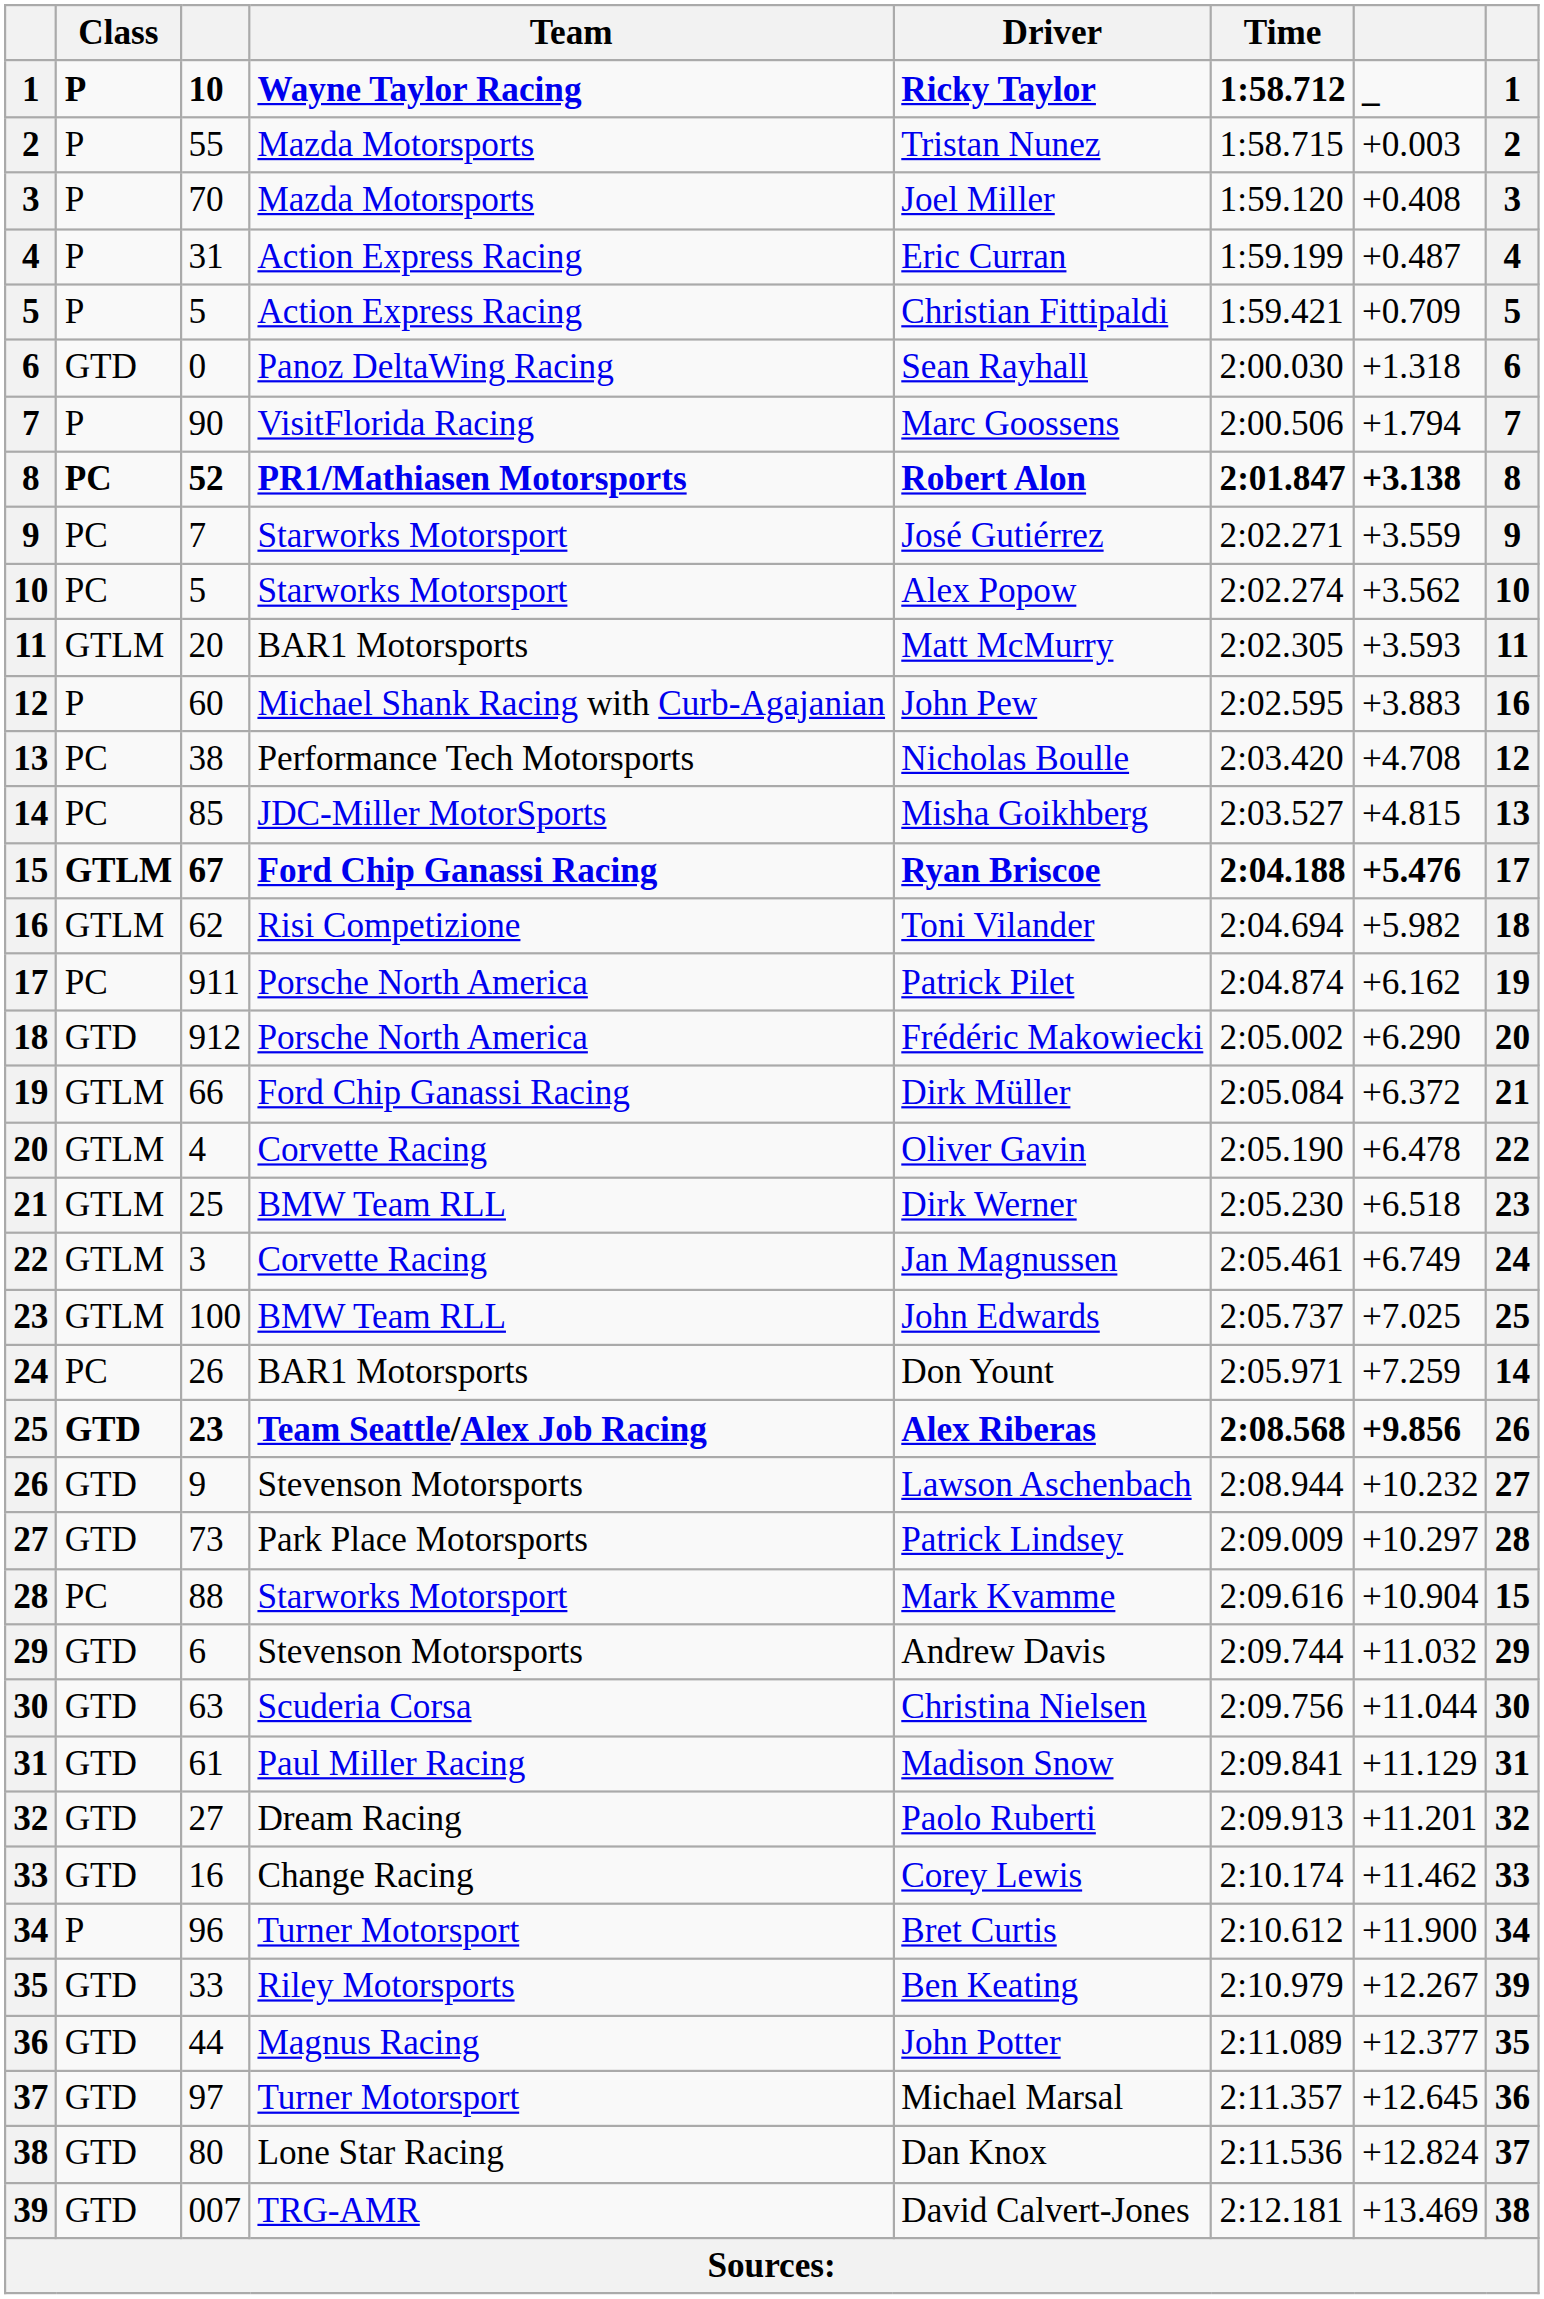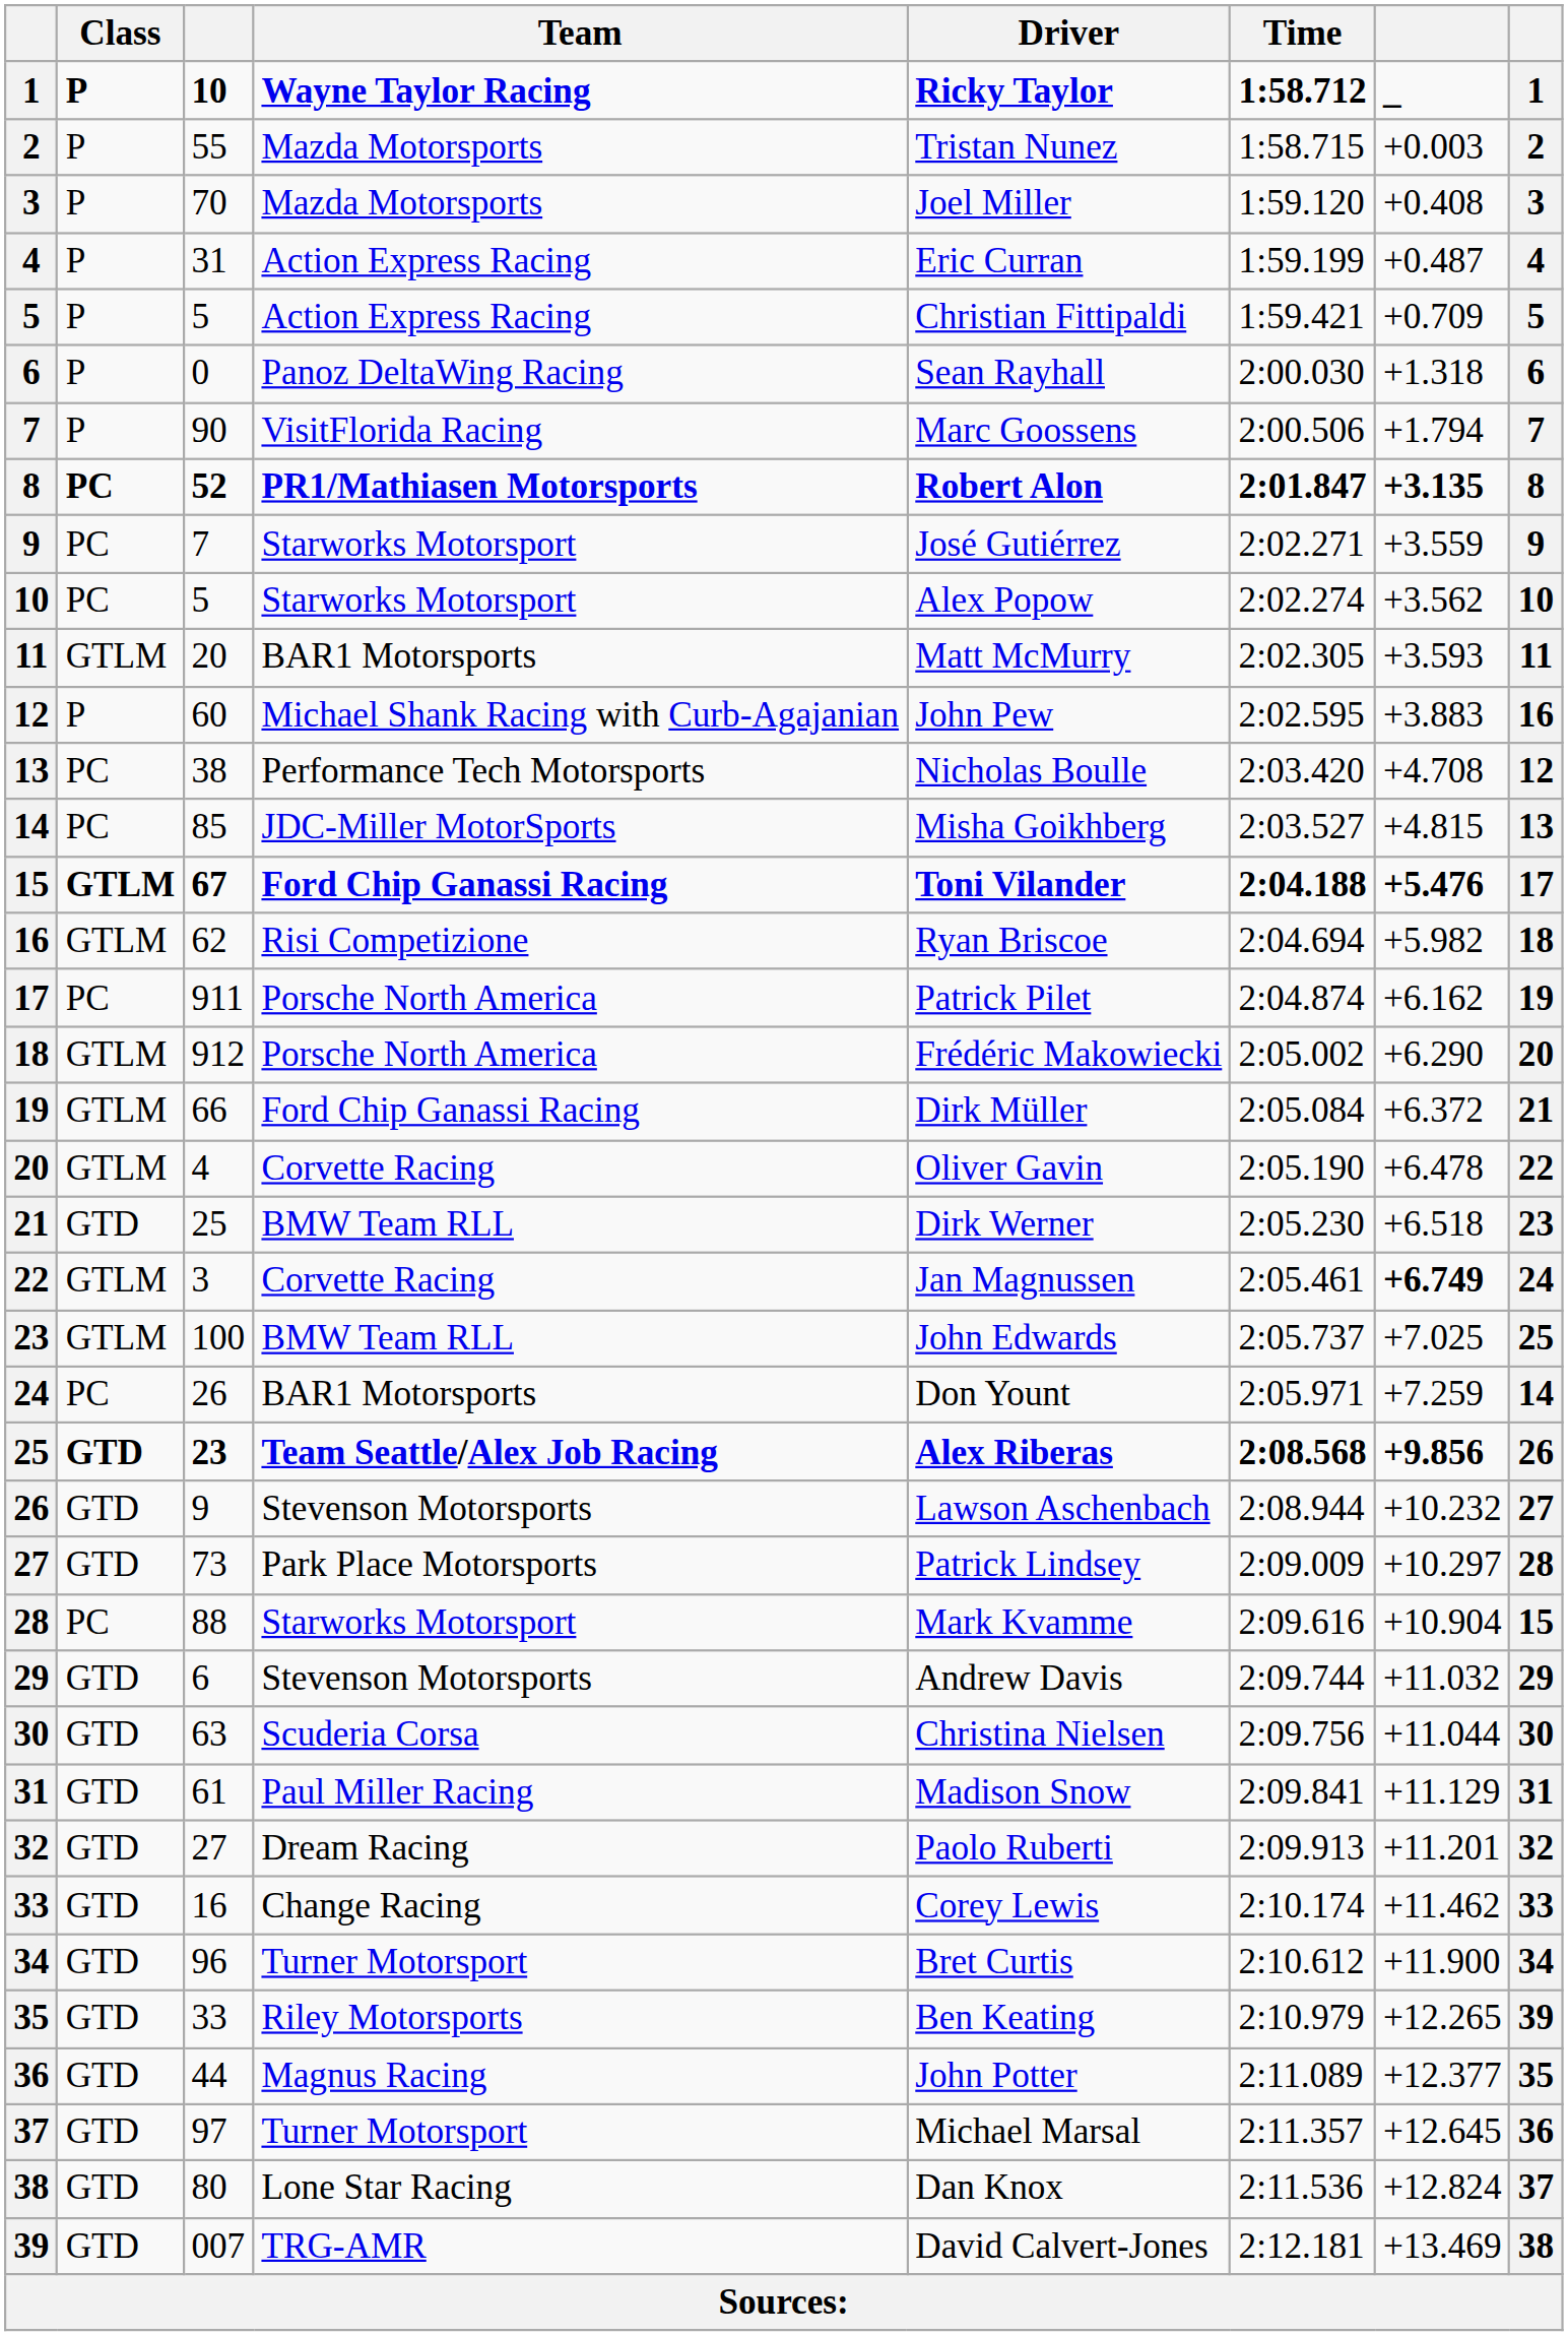row 7 | Class: GTD -> P
row 9 | column 7: +3.138 -> +3.135
row 16 | Driver: Ryan Briscoe -> Toni Vilander
row 17 | Driver: Toni Vilander -> Ryan Briscoe
row 19 | Class: GTD -> GTLM
row 22 | Class: GTLM -> GTD
row 23 | column 7: normal -> bold
row 35 | Class: P -> GTD
row 36 | column 7: +12.267 -> +12.265
